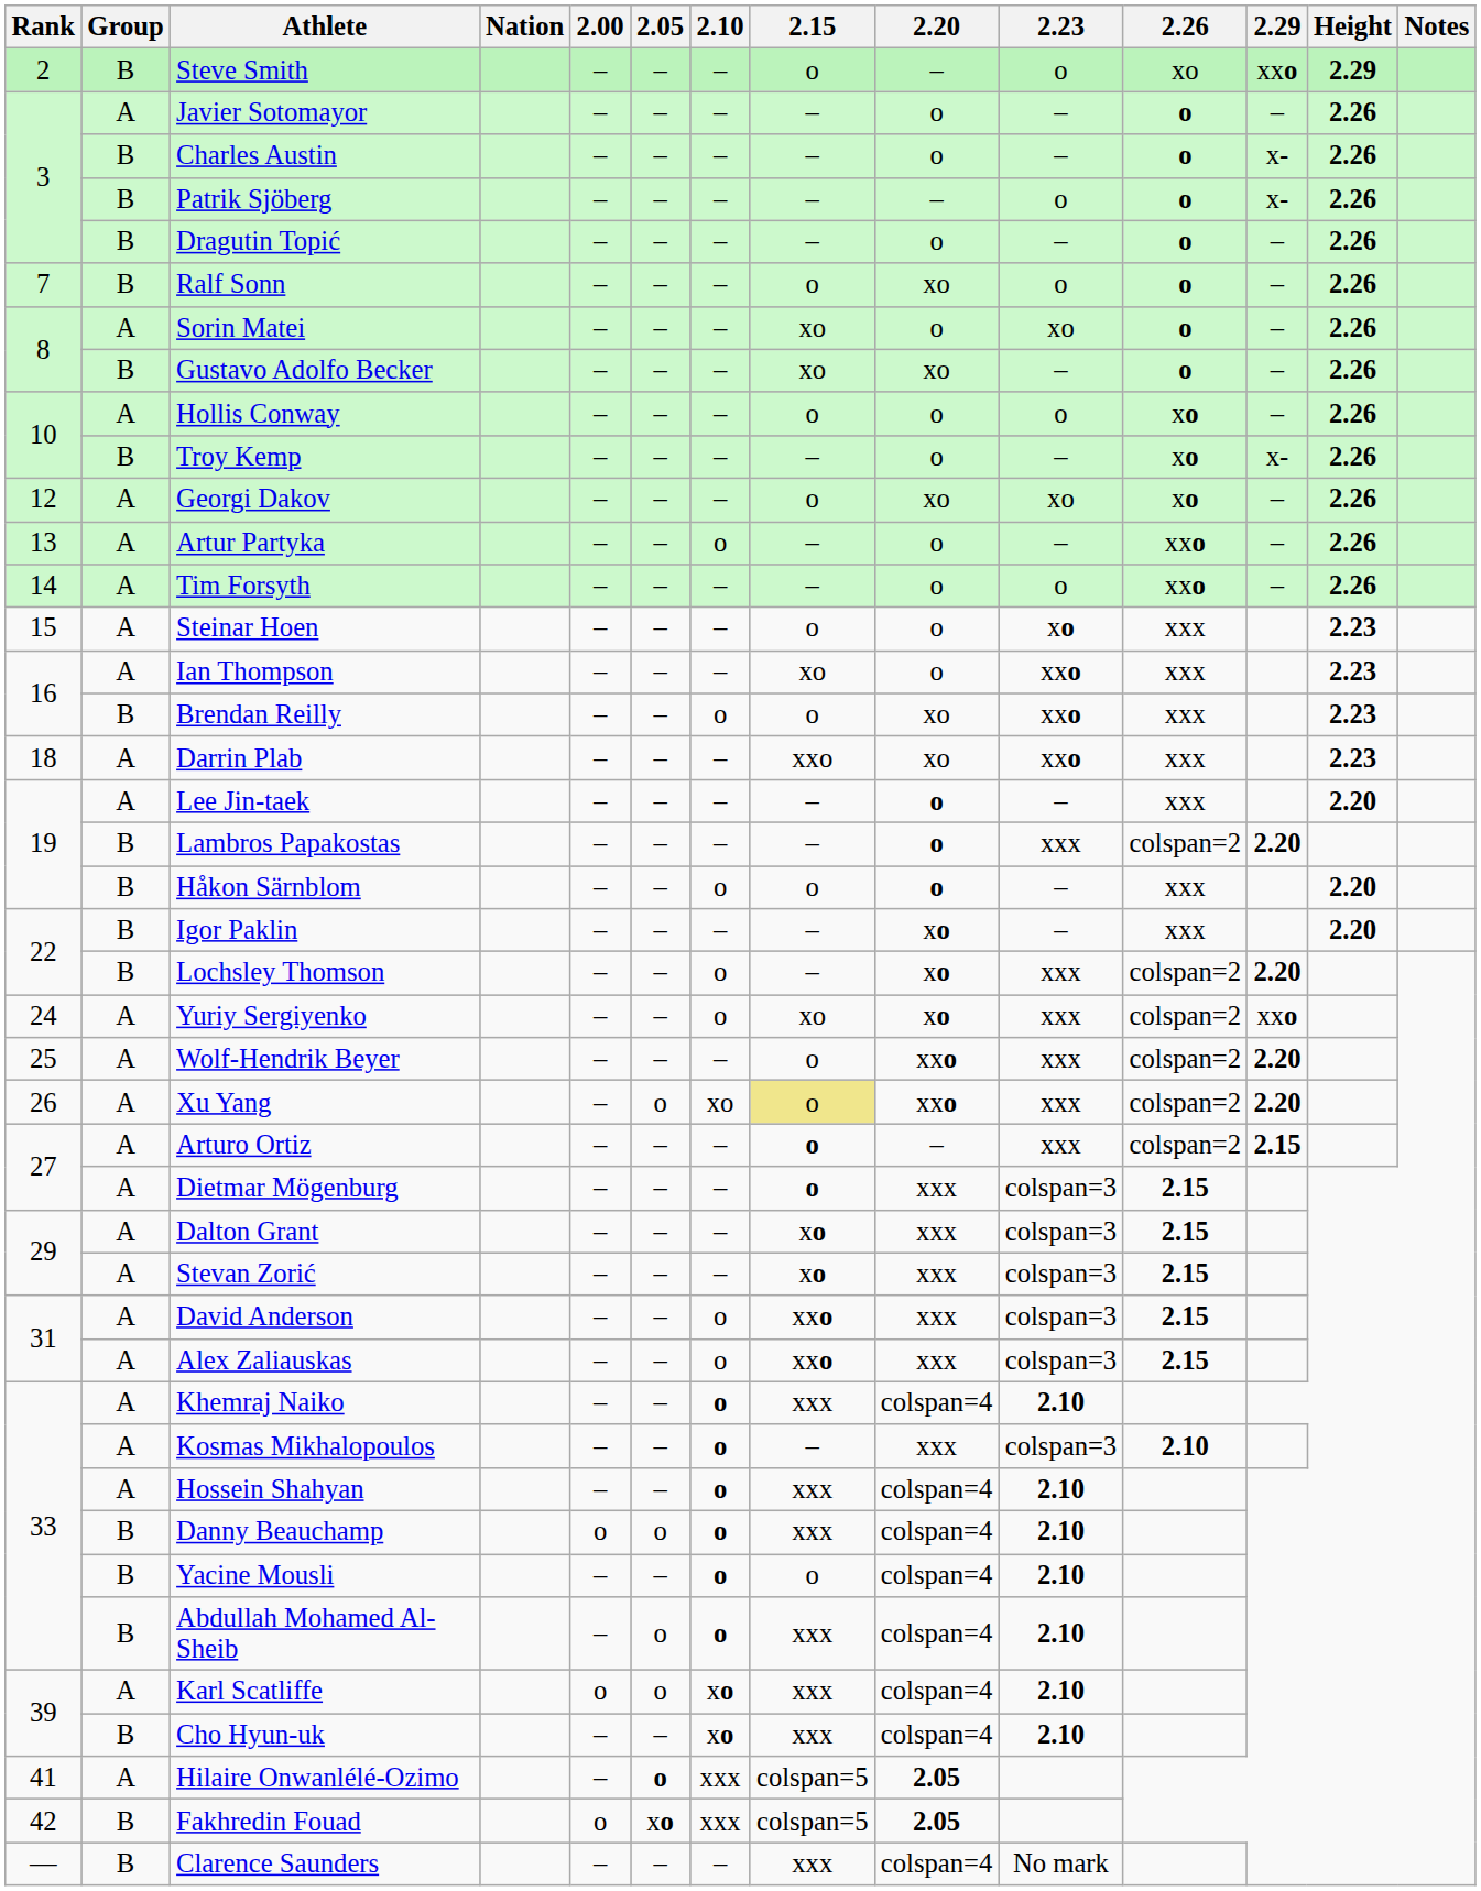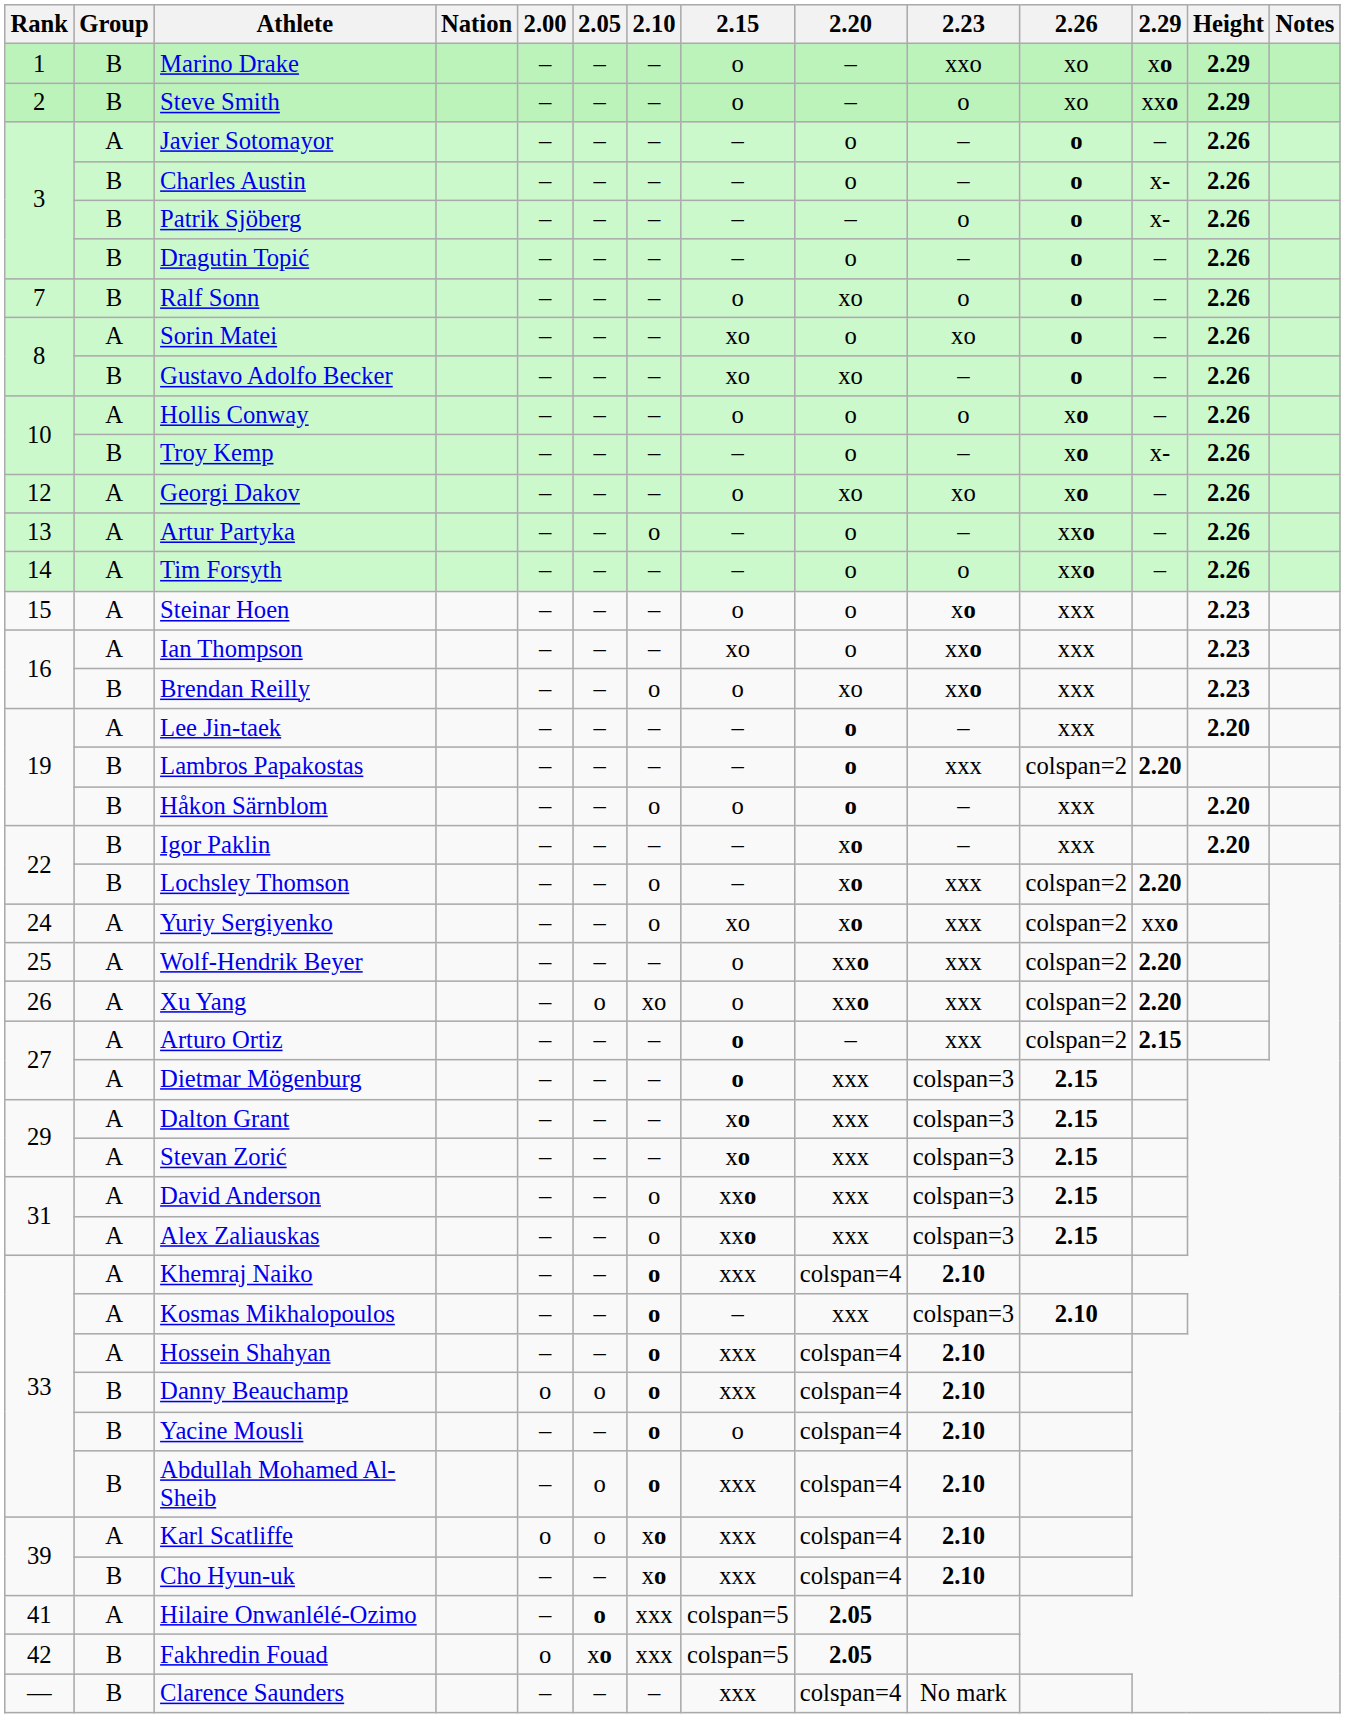+ row: 1 | B | Marino Drake | – | – | – | o | – | xxo | xo | xo | 2.29
- row: 18 | A | Darrin Plab | – | – | – | xxo | xo | xxo | xxx | 2.23
Xu Yang | 2.15: khaki background -> no background
